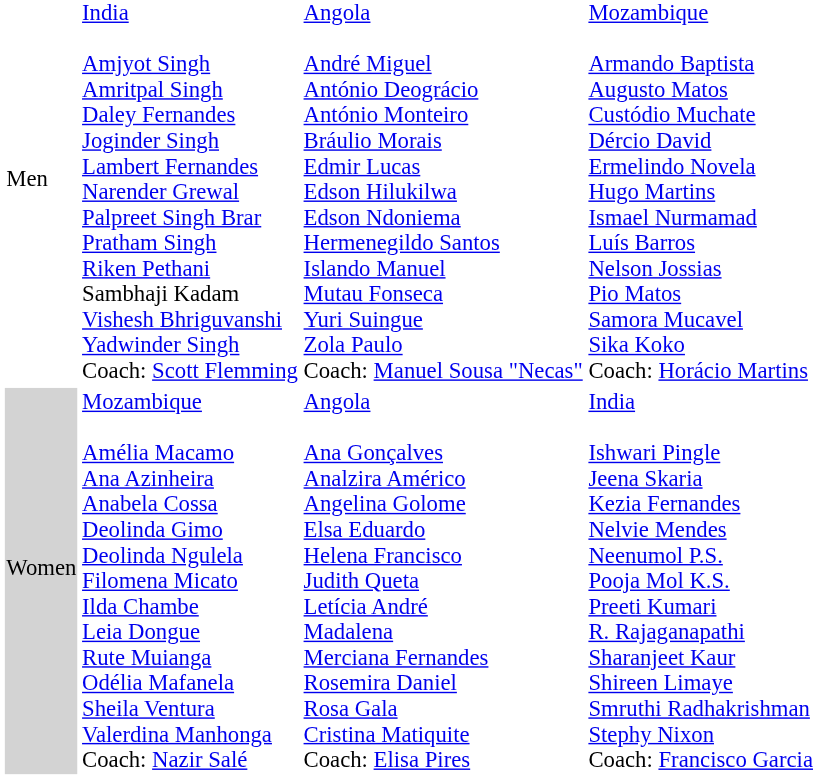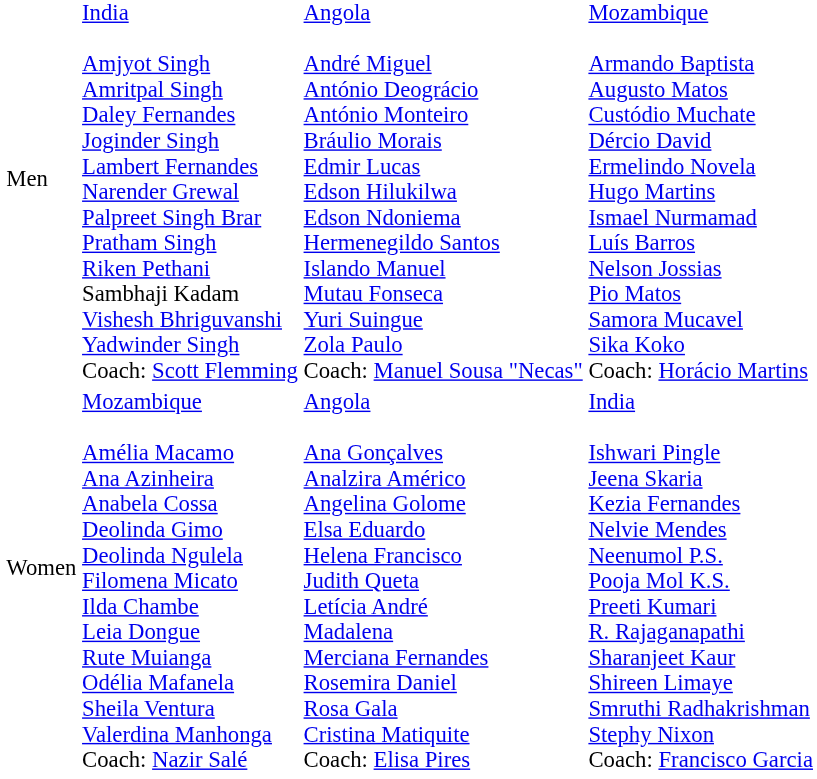Women | column 1: lightgrey background -> no background
